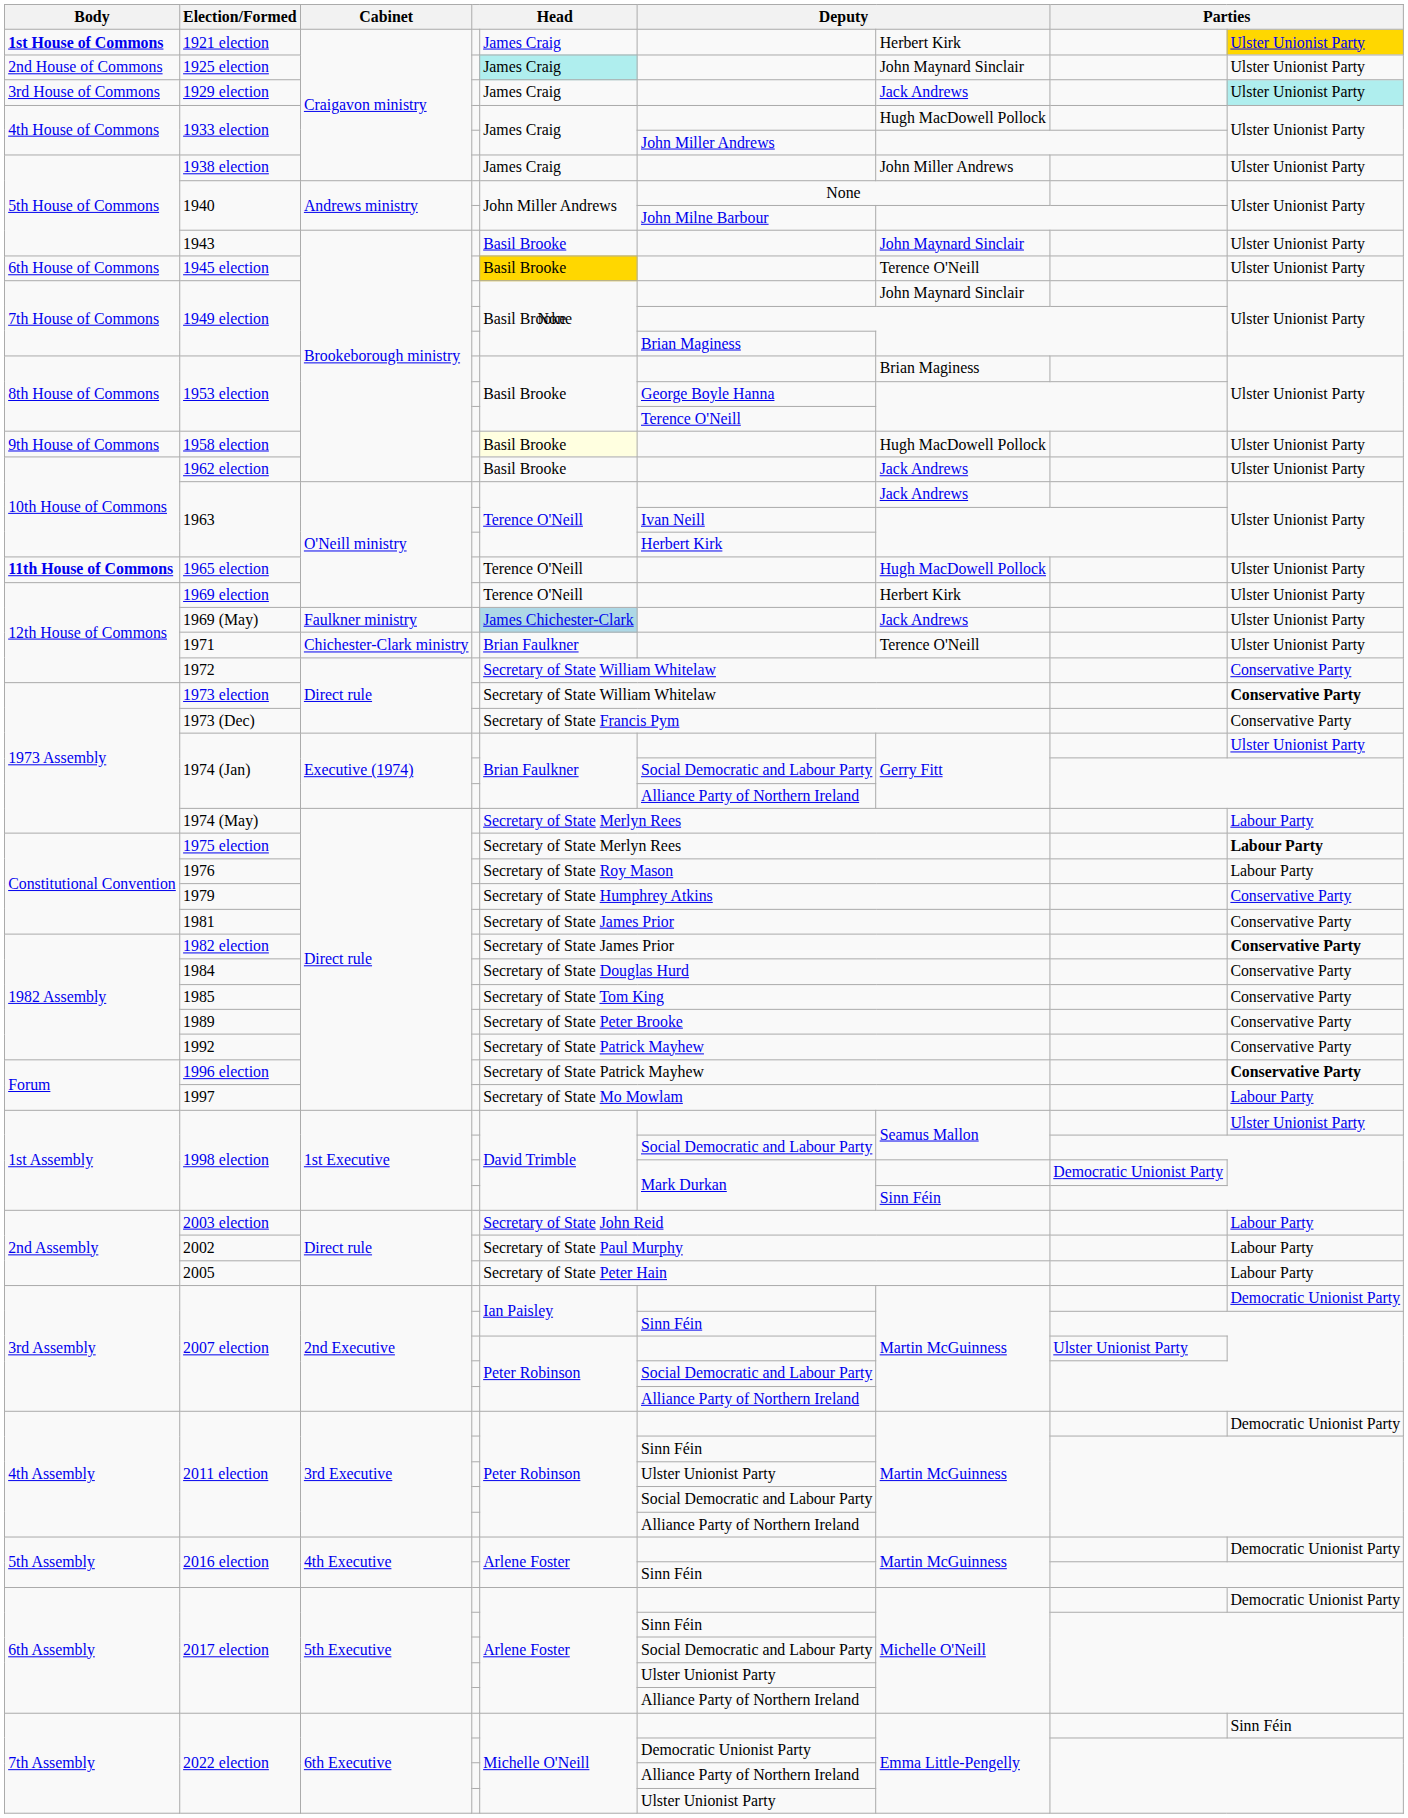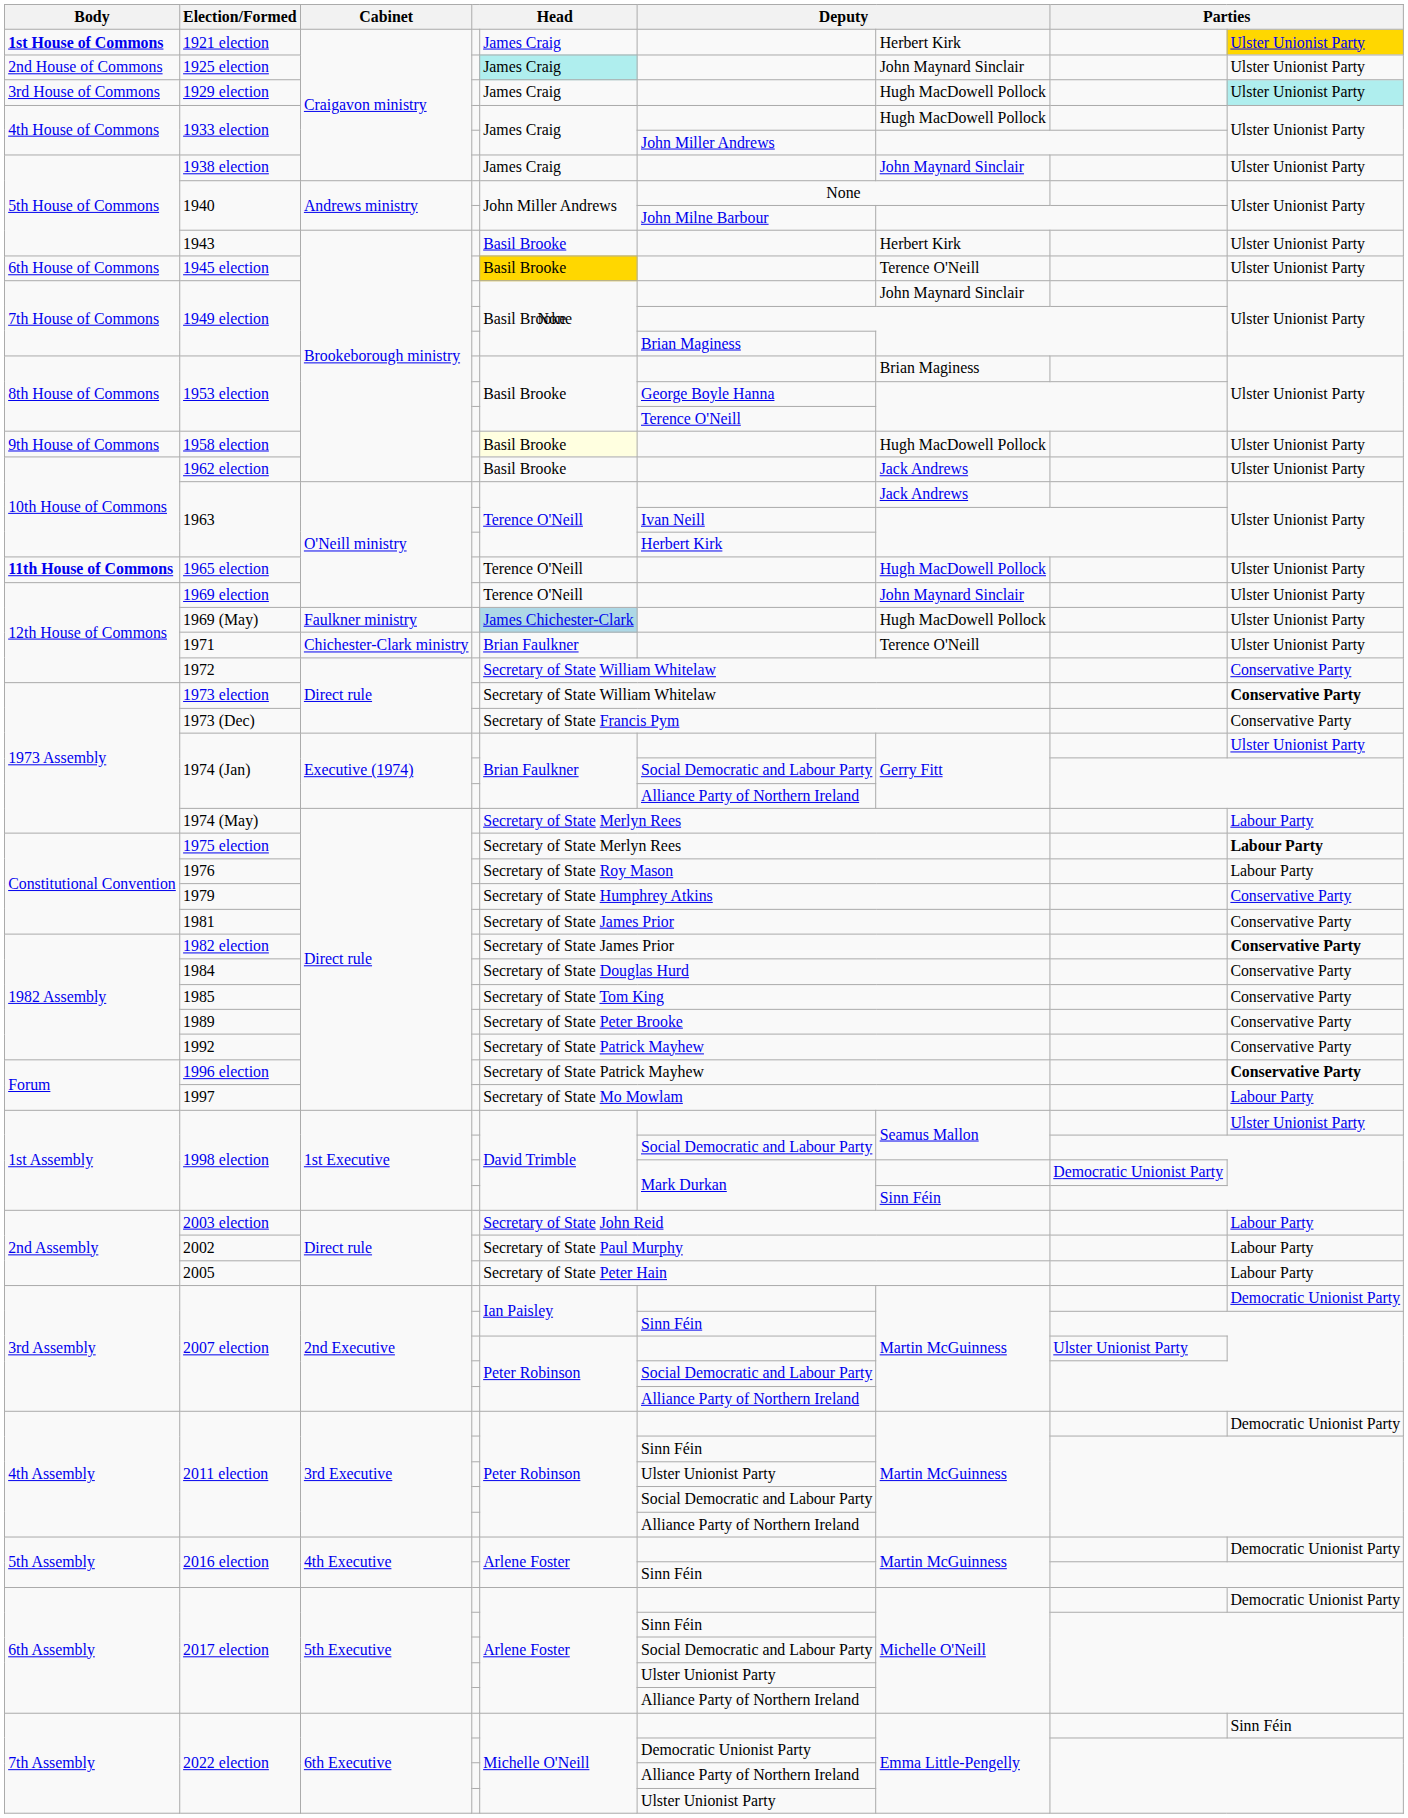1929 election | column 7: Jack Andrews -> Hugh MacDowell Pollock
1938 election | column 7: John Miller Andrews -> John Maynard Sinclair
1943 | column 7: John Maynard Sinclair -> Herbert Kirk
1969 election | column 7: Herbert Kirk -> John Maynard Sinclair
1969 (May) | column 7: Jack Andrews -> Hugh MacDowell Pollock
